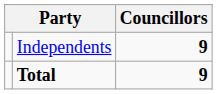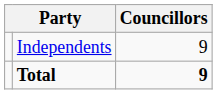Independents | Councillors: bold -> normal
